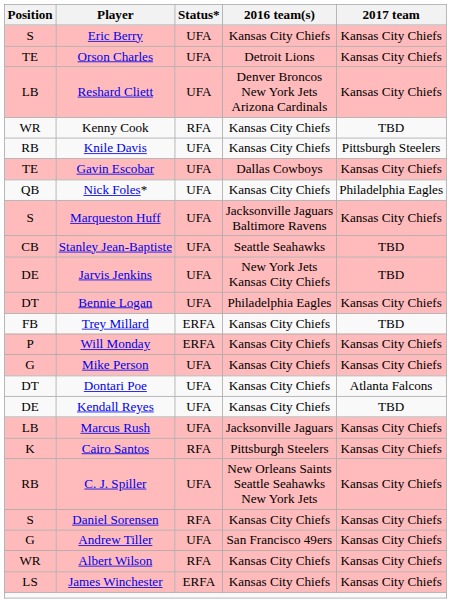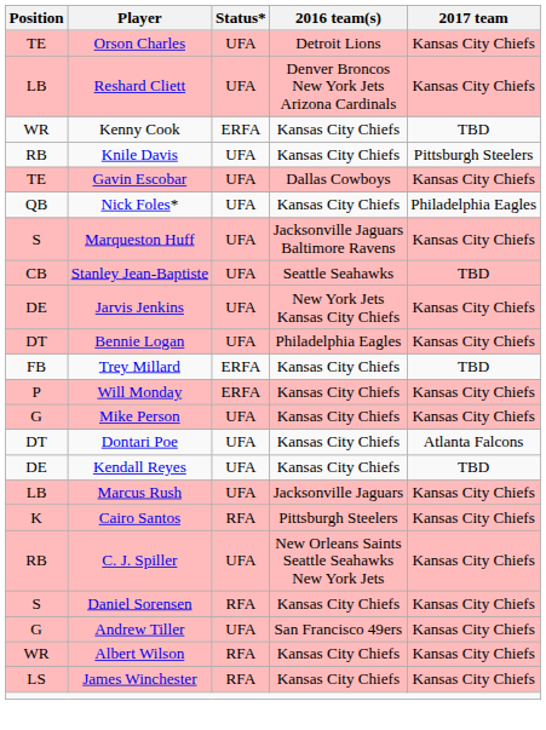- row: S | Eric Berry | UFA | Kansas City Chiefs | Kansas City Chiefs
Kenny Cook | Status*: RFA -> ERFA
Jarvis Jenkins | 2017 team: TBD -> Kansas City Chiefs
James Winchester | Status*: ERFA -> RFA
